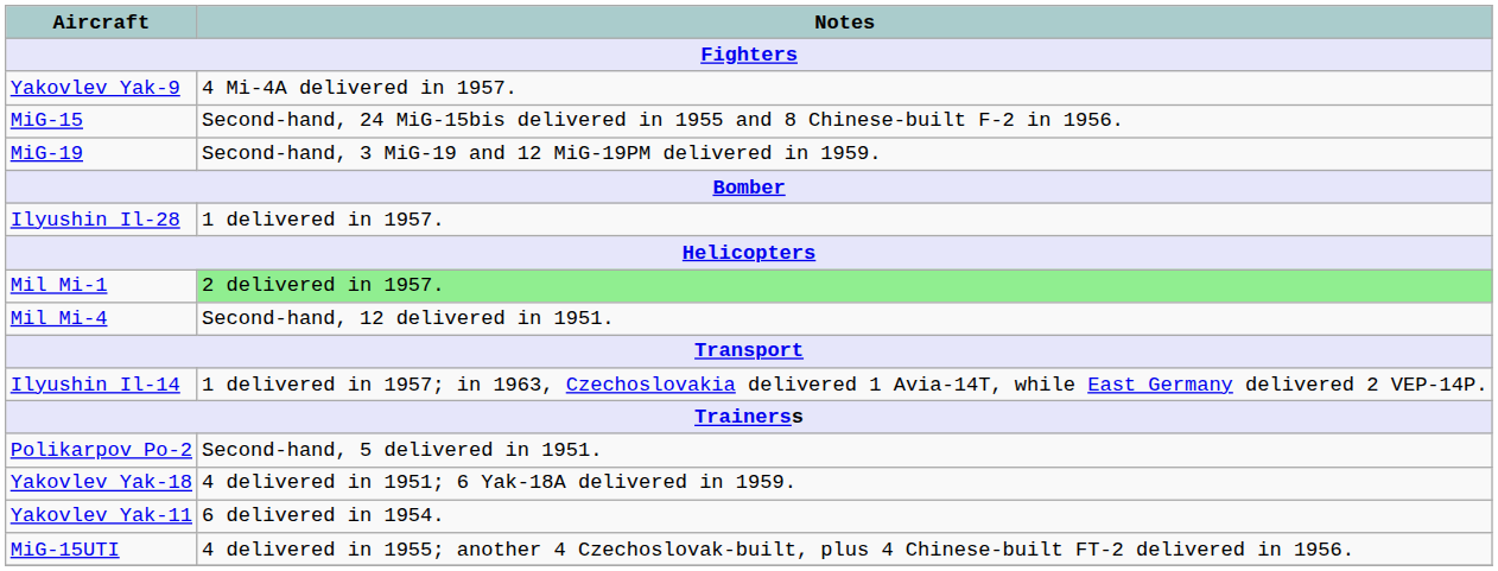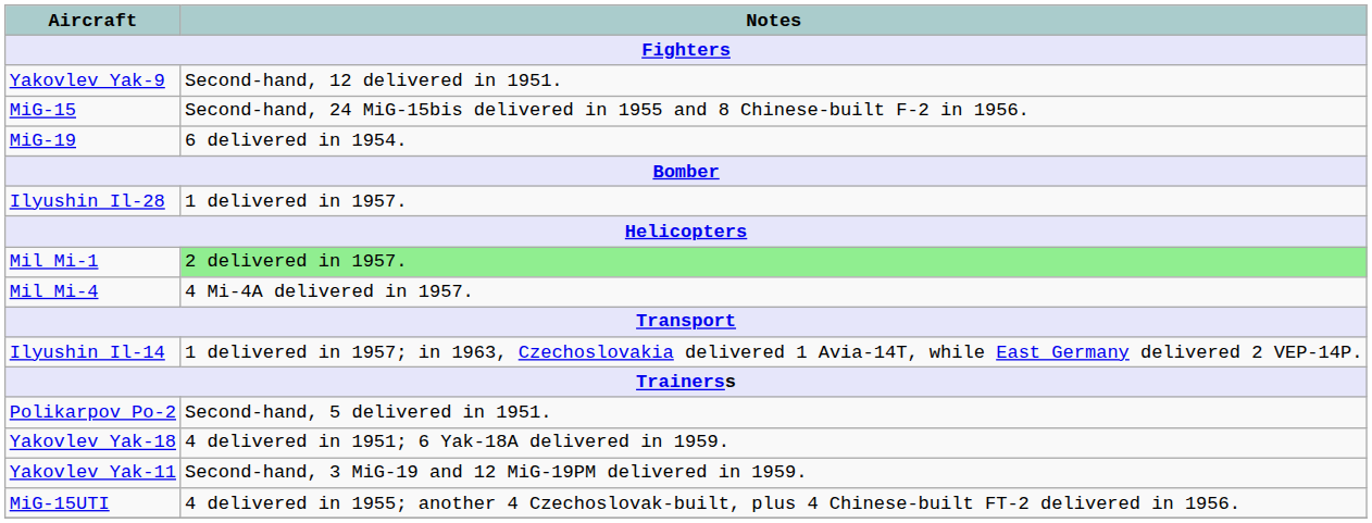Yakovlev Yak-9 | Notes / Fighters: 4 Mi-4A delivered in 1957. -> Second-hand, 12 delivered in 1951.
MiG-19 | Notes / Fighters: Second-hand, 3 MiG-19 and 12 MiG-19PM delivered in 1959. -> 6 delivered in 1954.
Mil Mi-4 | Notes / Fighters: Second-hand, 12 delivered in 1951. -> 4 Mi-4A delivered in 1957.
Yakovlev Yak-11 | Notes / Fighters: 6 delivered in 1954. -> Second-hand, 3 MiG-19 and 12 MiG-19PM delivered in 1959.
